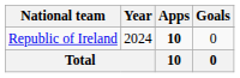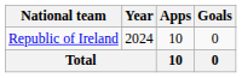2024 | Apps: bold -> normal
